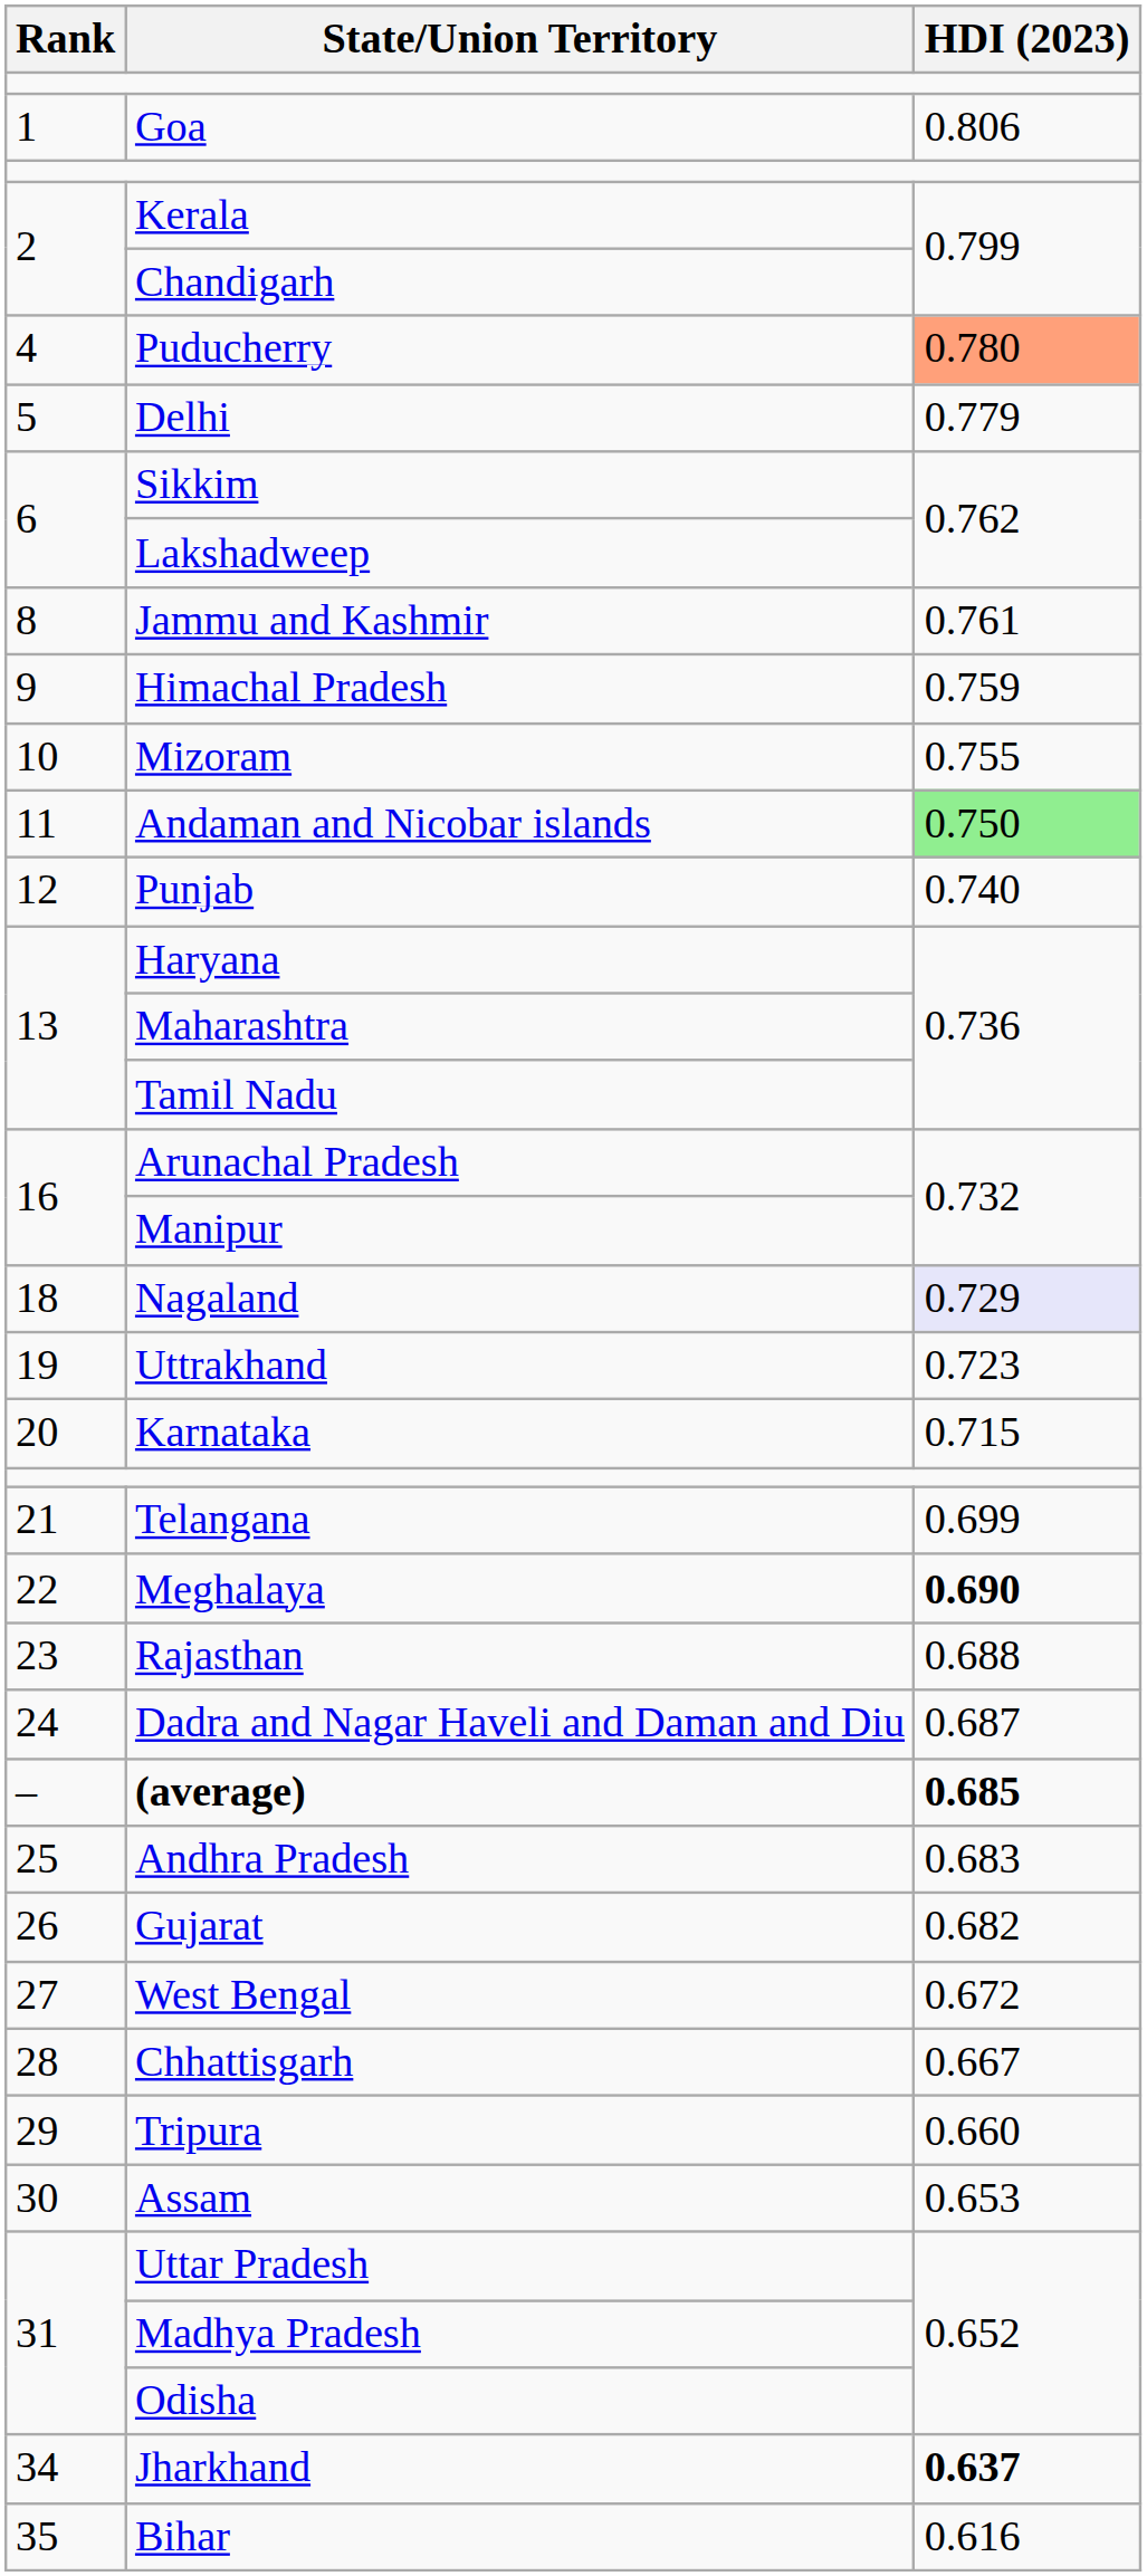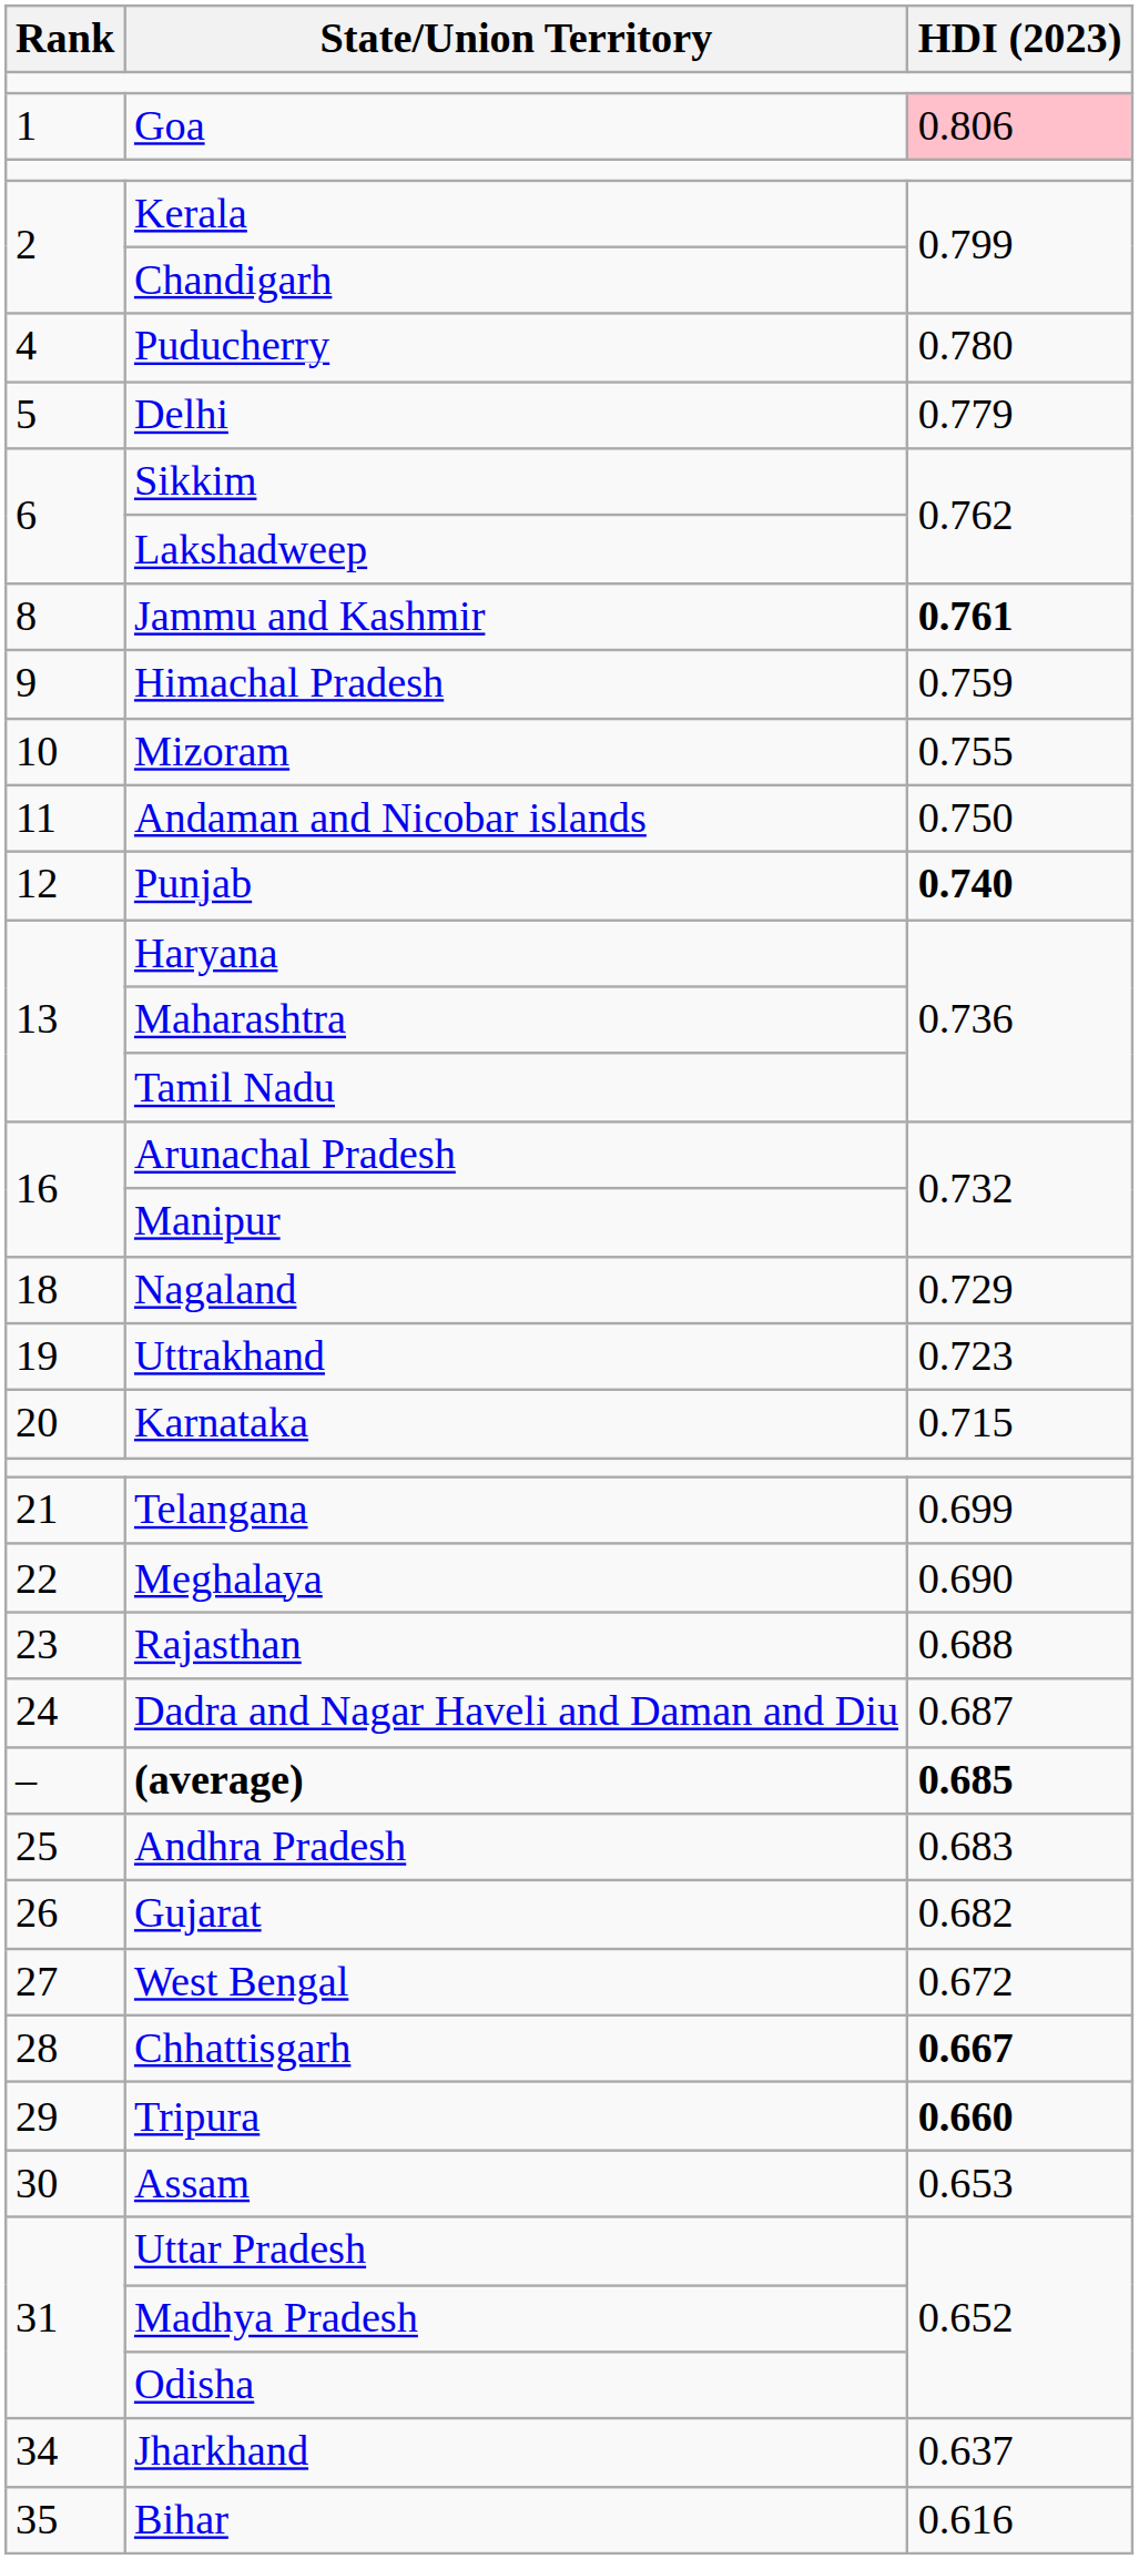Goa | HDI (2023): no background -> pink background
Puducherry | HDI (2023): lightsalmon background -> no background
Jammu and Kashmir | HDI (2023): normal -> bold
Andaman and Nicobar islands | HDI (2023): lightgreen background -> no background
Punjab | HDI (2023): normal -> bold
Nagaland | HDI (2023): lavender background -> no background
Meghalaya | HDI (2023): bold -> normal
Chhattisgarh | HDI (2023): normal -> bold
Tripura | HDI (2023): normal -> bold
Jharkhand | HDI (2023): bold -> normal
